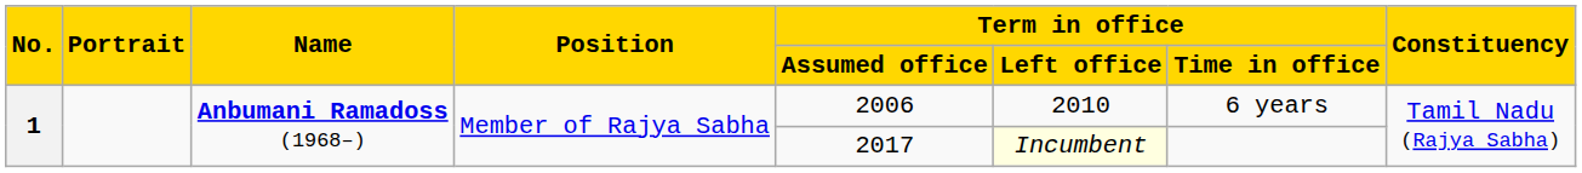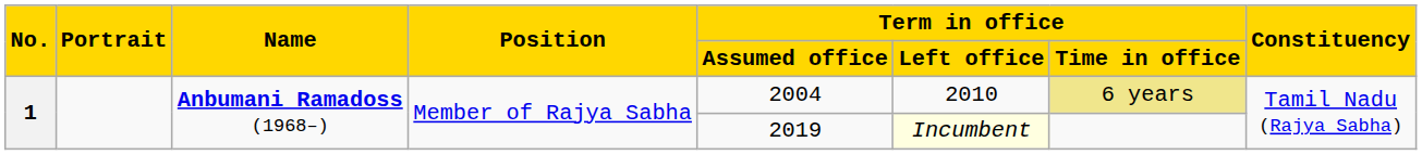row 3 | Term in office / Assumed office: 2006 -> 2004
row 3 | Term in office / Time in office: no background -> khaki background
row 4 | Term in office / Assumed office: 2017 -> 2019
